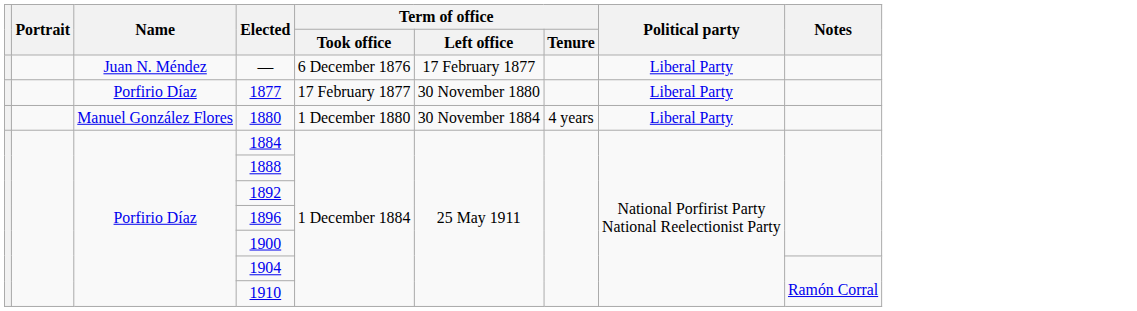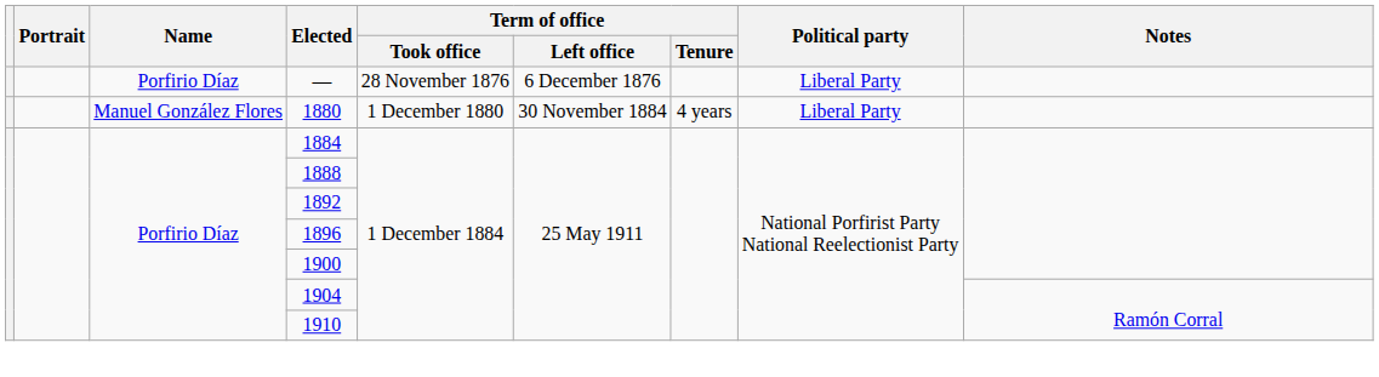+ row: Porfirio Díaz | — | 28 November 1876 | 6 December 1876 | Liberal Party
- row: Juan N. Méndez | — | 6 December 1876 | 17 February 1877 | Liberal Party
- row: Porfirio Díaz | 1877 | 17 February 1877 | 30 November 1880 | Liberal Party
